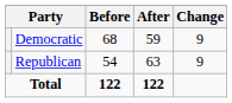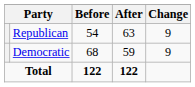rows swapped: Republican <-> Democratic
